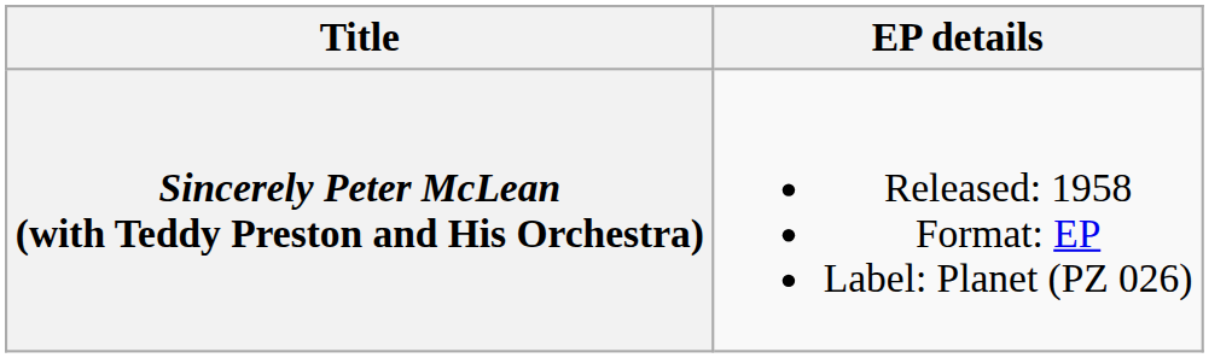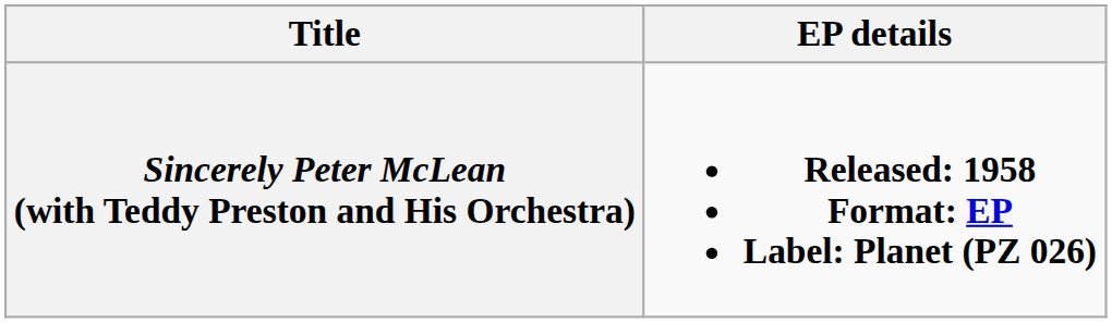row 2 | EP details: normal -> bold
